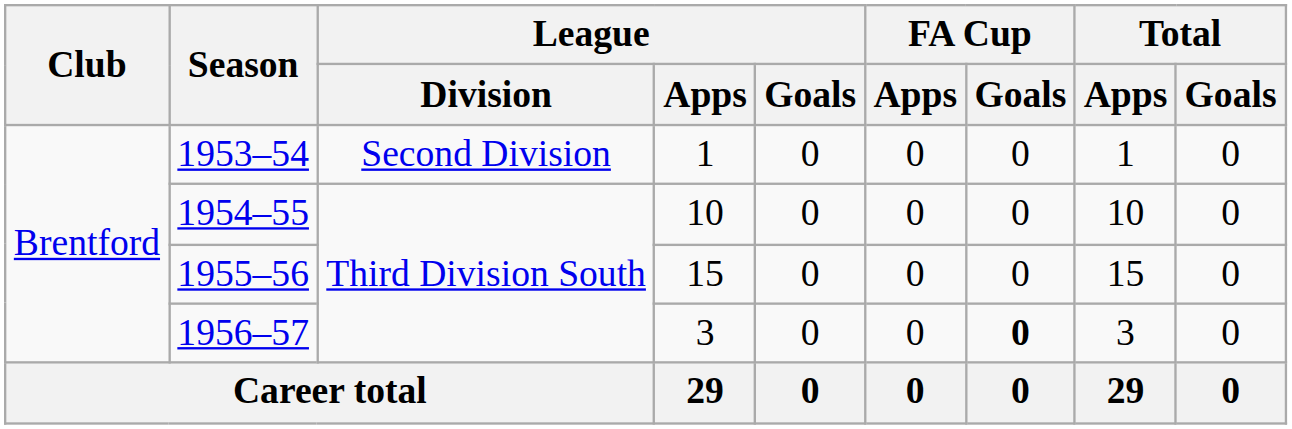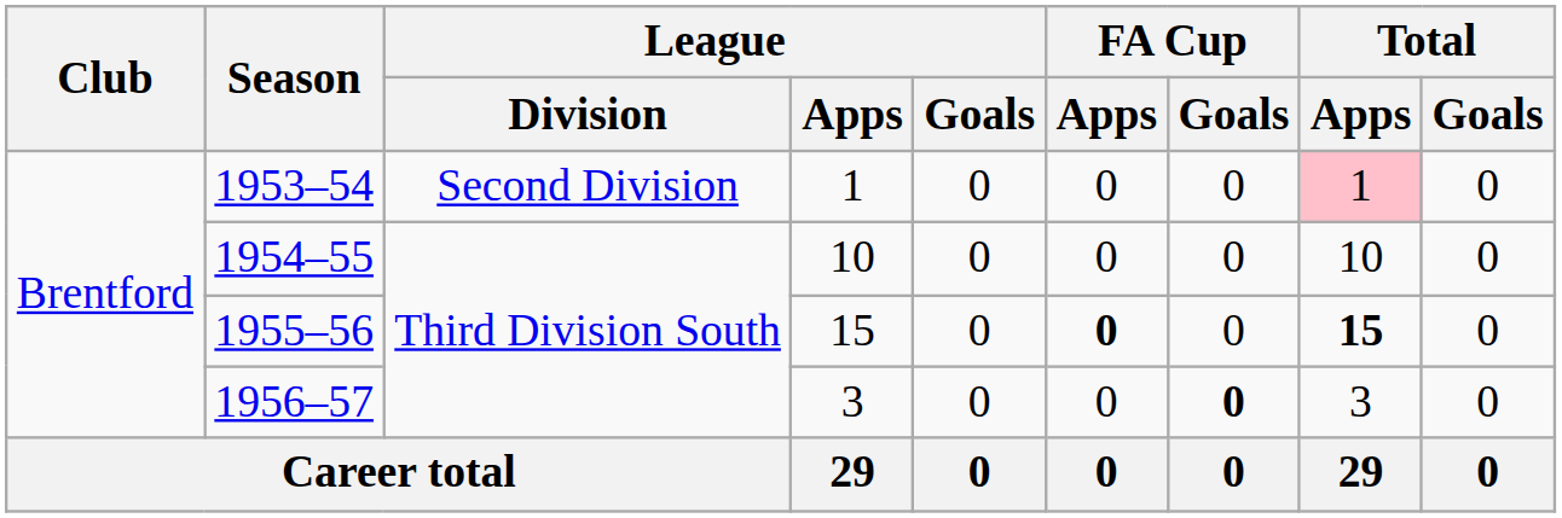1953–54 | Total / Apps: no background -> pink background
1955–56 | FA Cup / Apps: normal -> bold
1955–56 | Total / Apps: normal -> bold
